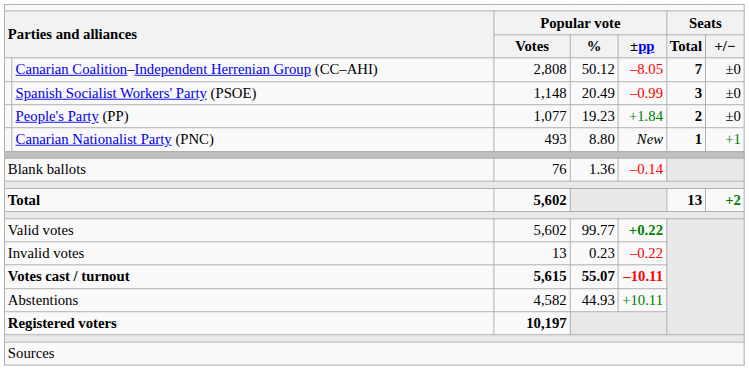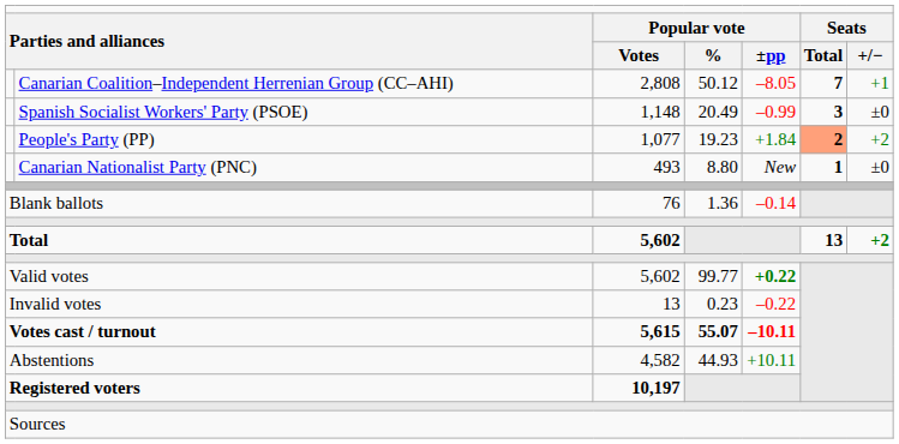Canarian Coalition–Independent Herrenian Group (CC–AHI) | column 7: ±0 -> +1
People's Party (PP) | column 6: no background -> lightsalmon background
People's Party (PP) | column 7: ±0 -> +2
Canarian Nationalist Party (PNC) | column 7: +1 -> ±0
